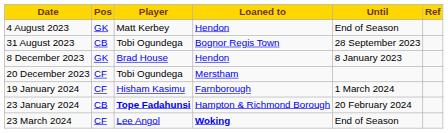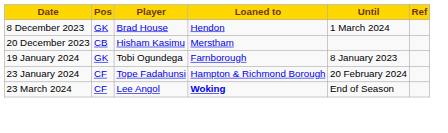- row: 4 August 2023 | GK | Matt Kerbey | Hendon | End of Season
- row: 31 August 2023 | CB | Tobi Ogundega | Bognor Regis Town | 28 September 2023
8 December 2023 | Until: 8 January 2023 -> 1 March 2024
20 December 2023 | Pos: CF -> CB
20 December 2023 | Player: Tobi Ogundega -> Hisham Kasimu
19 January 2024 | Pos: CF -> GK
19 January 2024 | Player: Hisham Kasimu -> Tobi Ogundega
19 January 2024 | Until: 1 March 2024 -> 8 January 2023
23 January 2024 | Pos: CB -> CF
23 January 2024 | Player: bold -> normal
